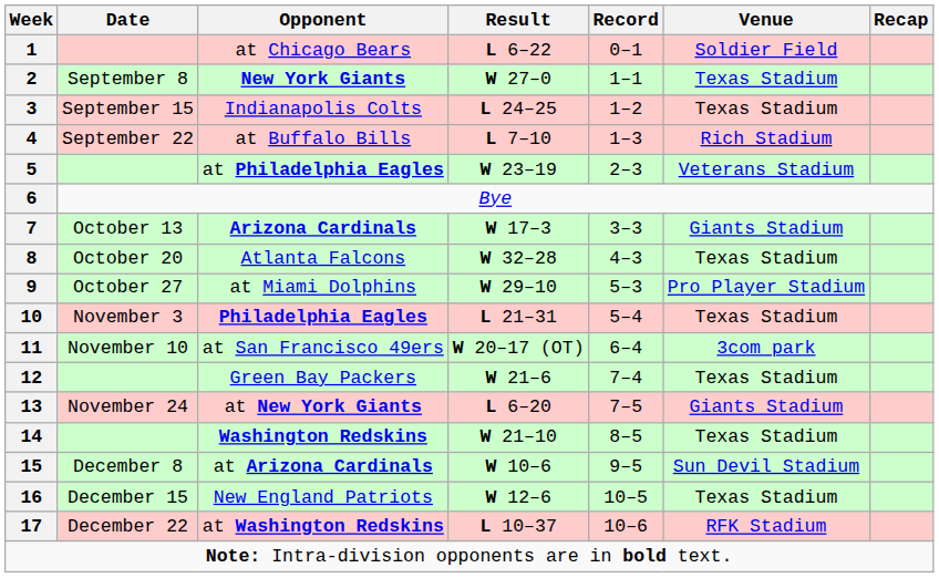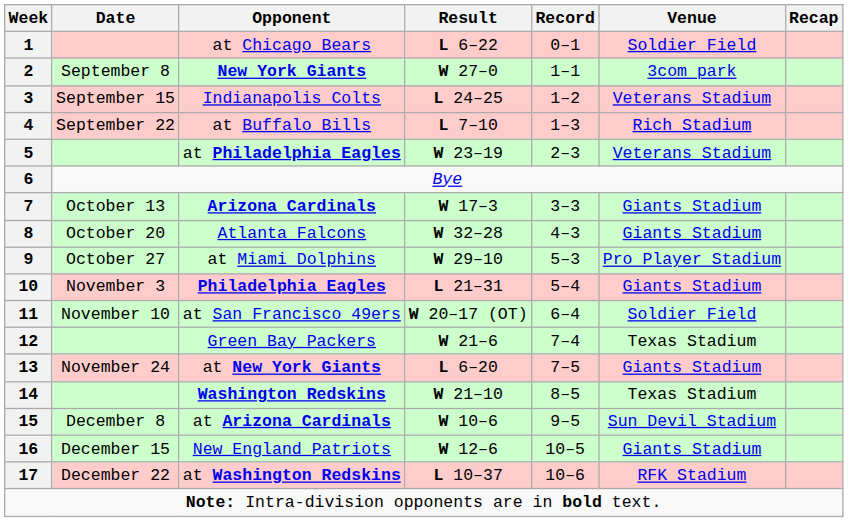2 | Venue: Texas Stadium -> 3com park
3 | Venue: Texas Stadium -> Veterans Stadium
8 | Venue: Texas Stadium -> Giants Stadium
10 | Venue: Texas Stadium -> Giants Stadium
11 | Venue: 3com park -> Soldier Field
16 | Venue: Texas Stadium -> Giants Stadium
